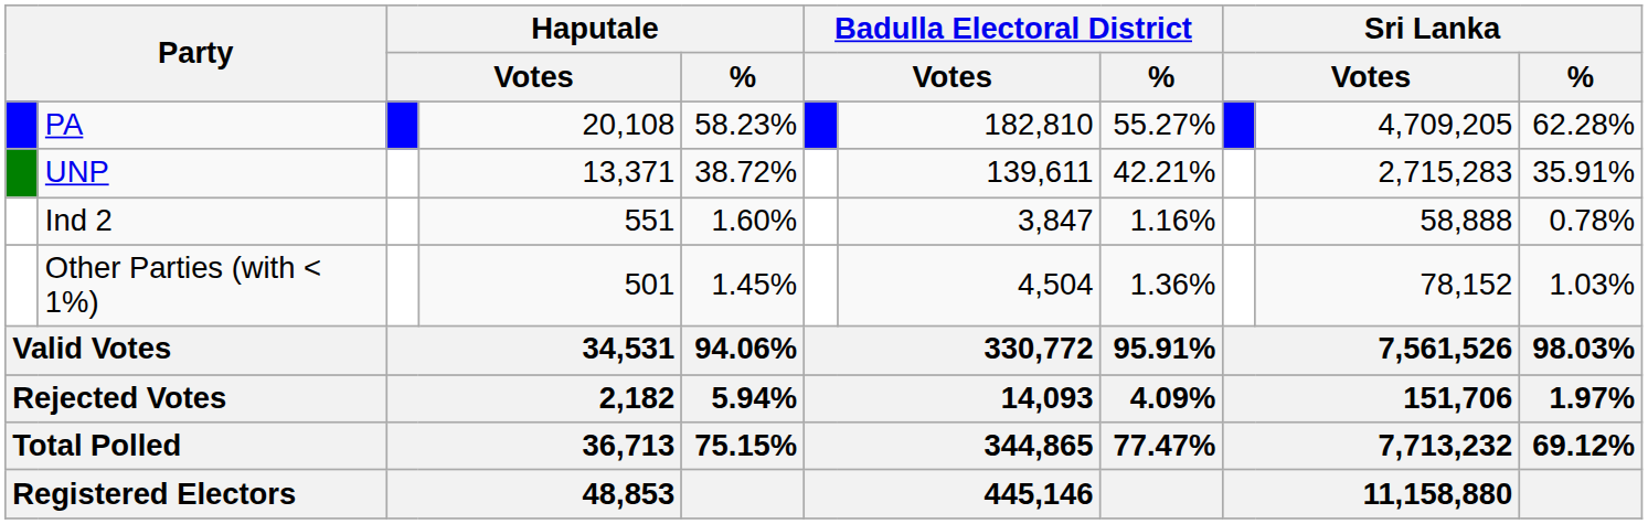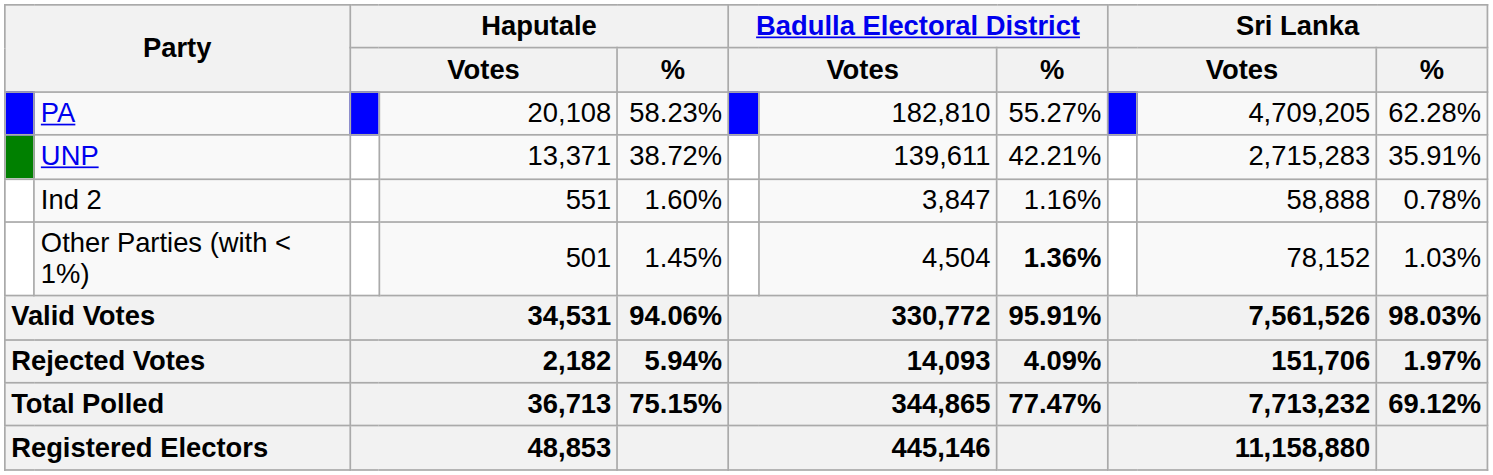Other Parties (with < 1%) | Badulla Electoral District / %: normal -> bold
